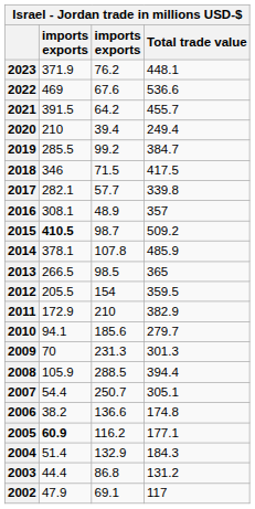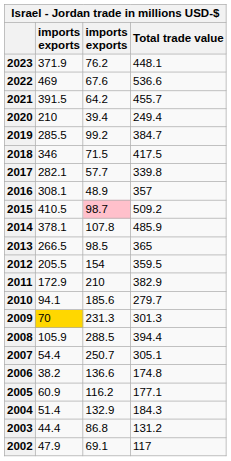2015 | column 2: bold -> normal
2015 | column 3: no background -> pink background
2009 | column 2: no background -> gold background
2005 | column 2: bold -> normal
